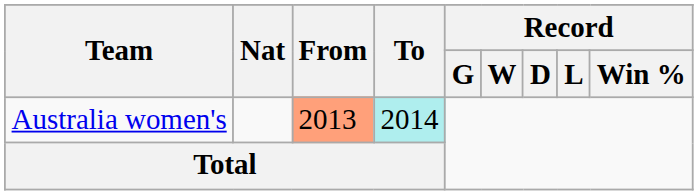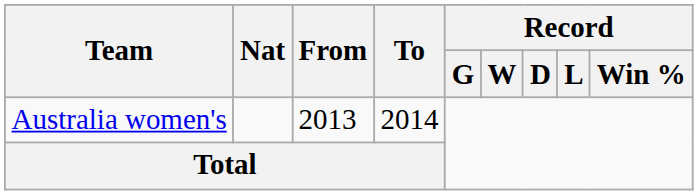Australia women's | From: lightsalmon background -> no background
Australia women's | To: paleturquoise background -> no background
